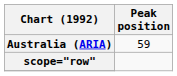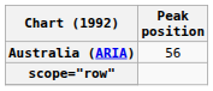Australia (ARIA) | Peak position: 59 -> 56
